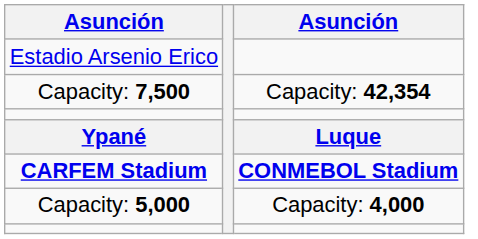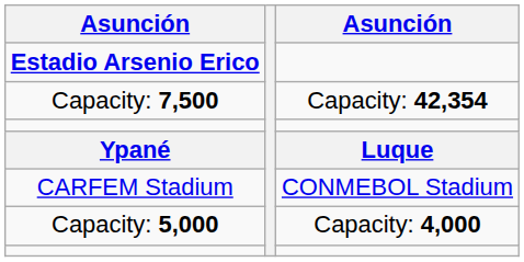Estadio Arsenio Erico | column 1: normal -> bold
CARFEM Stadium | column 1: bold -> normal
CARFEM Stadium | column 3: bold -> normal
